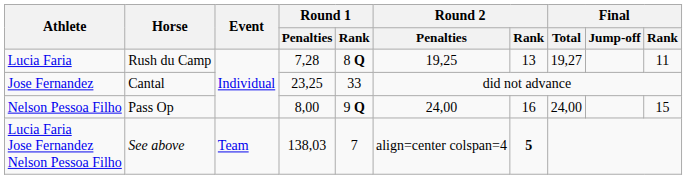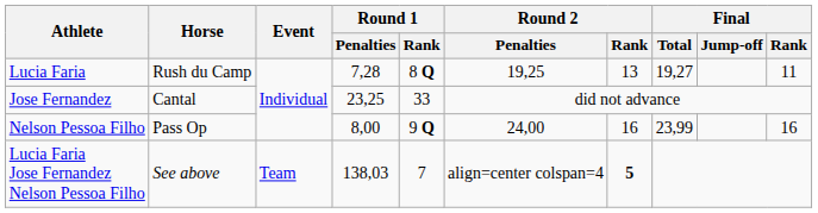Nelson Pessoa Filho | Final / Total: 24,00 -> 23,99
Nelson Pessoa Filho | Final / Rank: 15 -> 16
